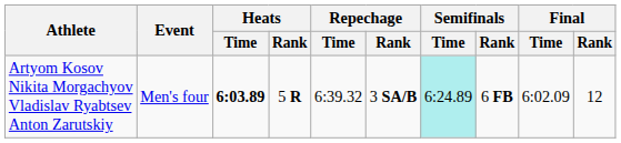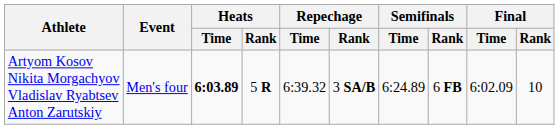row 3 | Semifinals / Time: paleturquoise background -> no background
row 3 | Final / Rank: 12 -> 10
